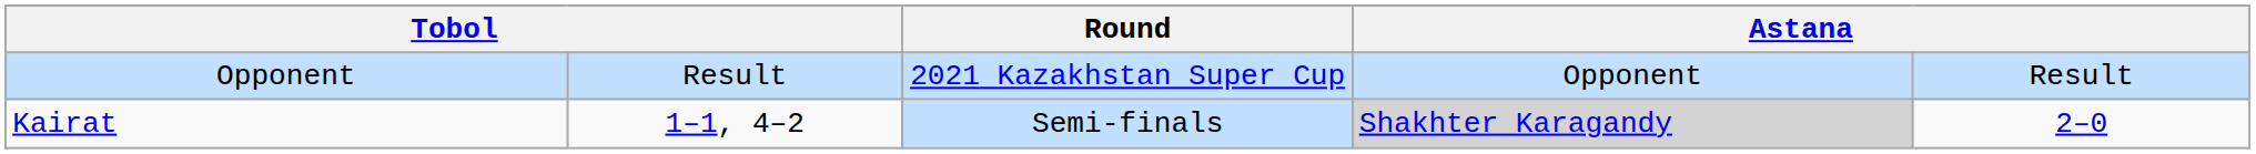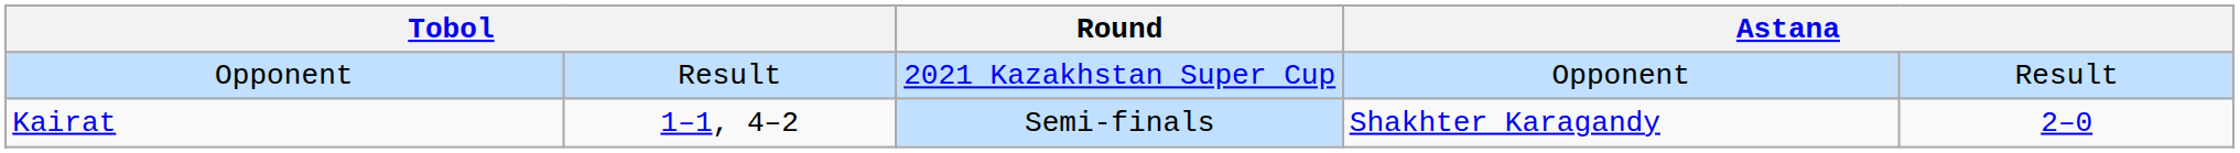Kairat | column 4: lightgrey background -> no background
